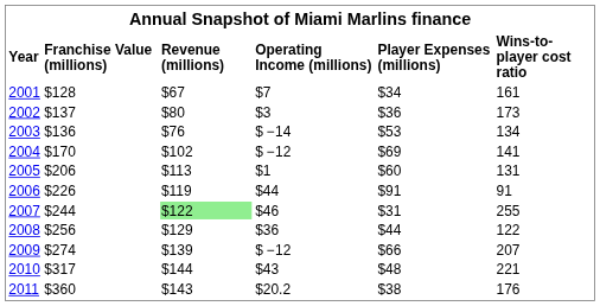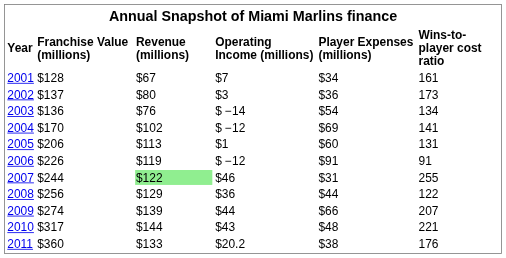2003 | column 5: $53 -> $54
2006 | column 4: $44 -> $ −12
2009 | column 4: $ −12 -> $44
2011 | column 3: $143 -> $133
